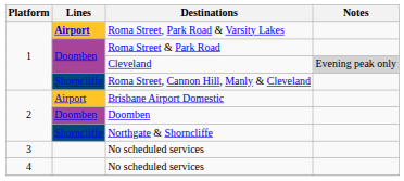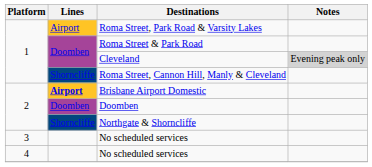Roma Street, Park Road & Varsity Lakes | Lines: bold -> normal
Brisbane Airport Domestic | Lines: normal -> bold
